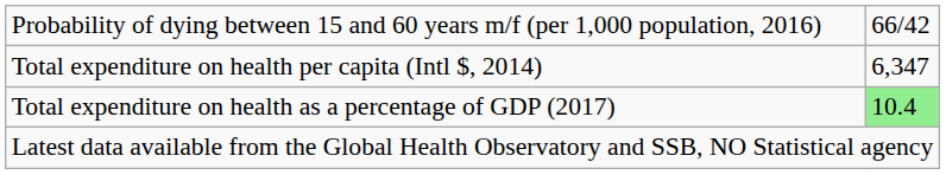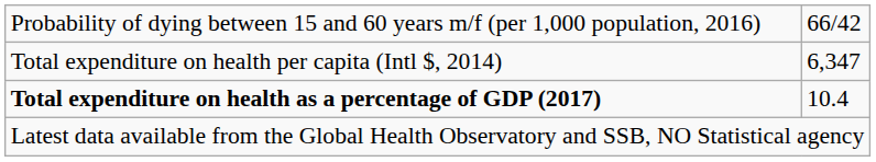row 3 | column 1: normal -> bold
row 3 | column 2: lightgreen background -> no background
